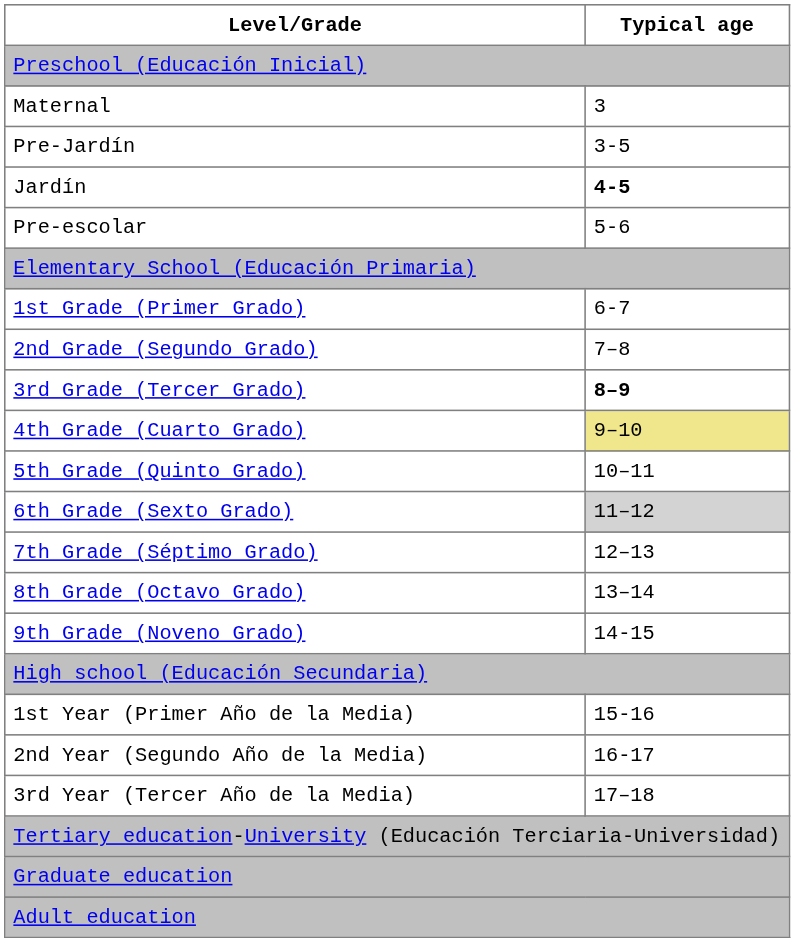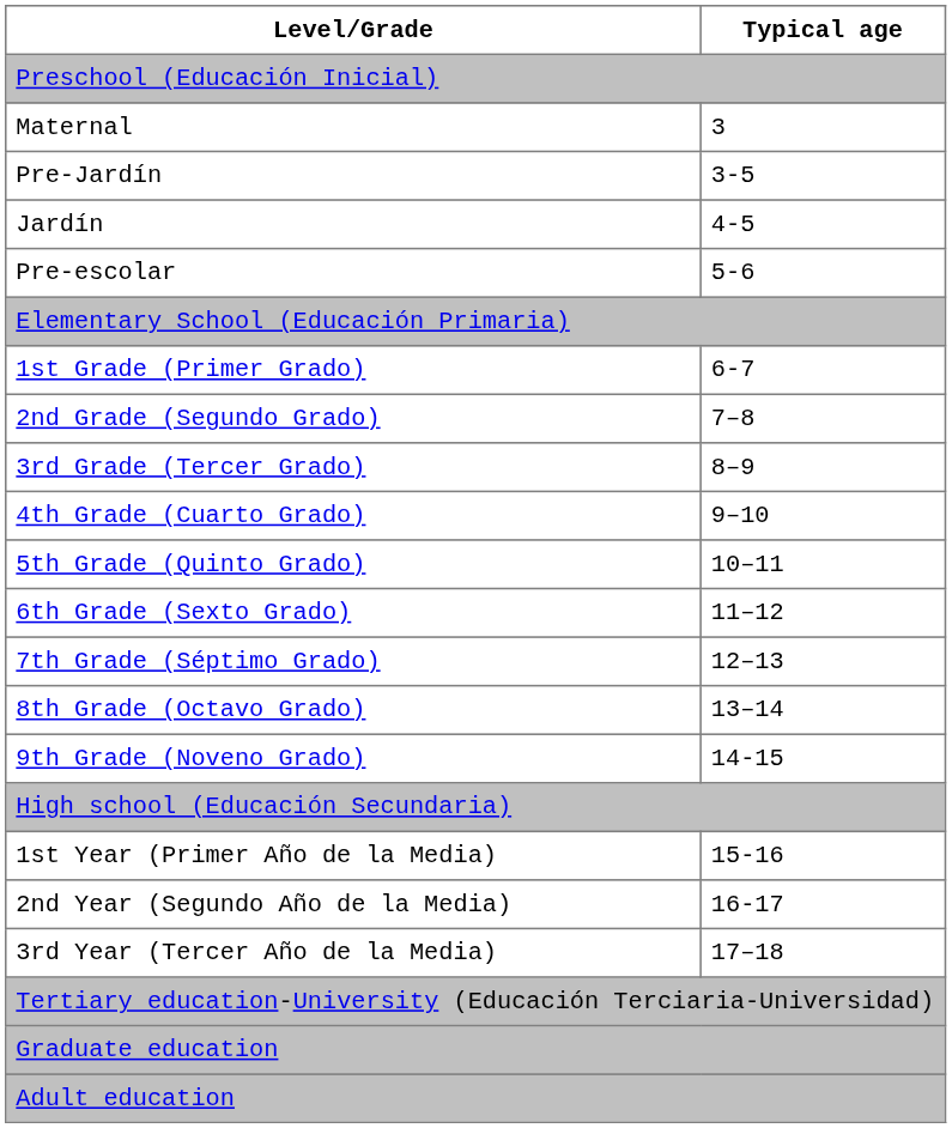Jardín | Typical age: bold -> normal
3rd Grade (Tercer Grado) | Typical age: bold -> normal
4th Grade (Cuarto Grado) | Typical age: khaki background -> no background
6th Grade (Sexto Grado) | Typical age: lightgrey background -> no background
